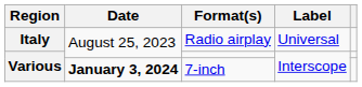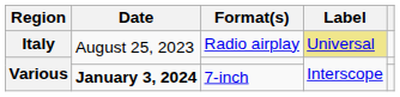Radio airplay | Label: no background -> khaki background
